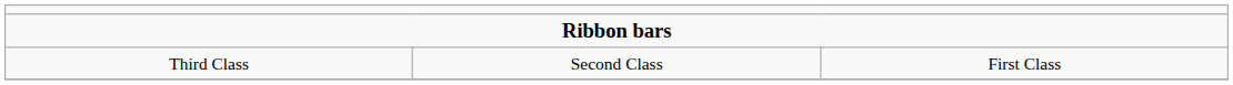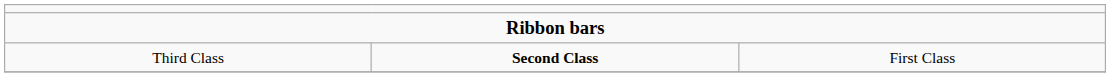Third Class | column 2: normal -> bold
